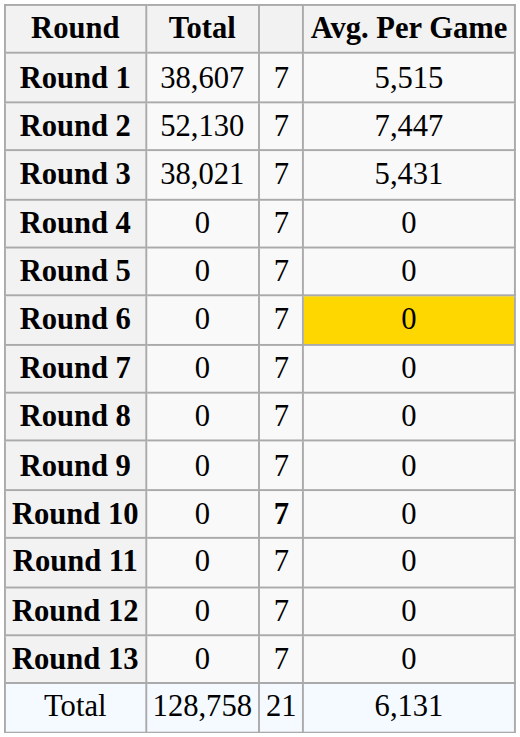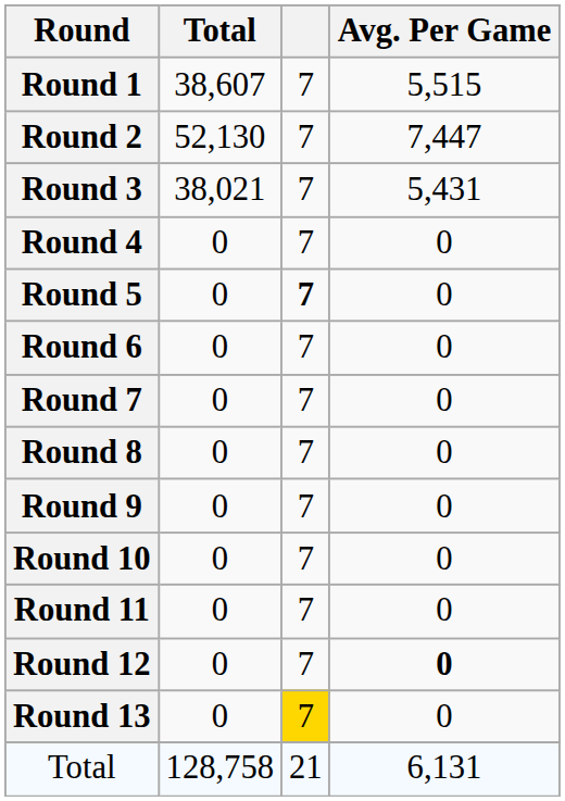Round 5 | column 3: normal -> bold
Round 6 | Avg. Per Game: gold background -> no background
Round 10 | column 3: bold -> normal
Round 12 | Avg. Per Game: normal -> bold
Round 13 | column 3: no background -> gold background
